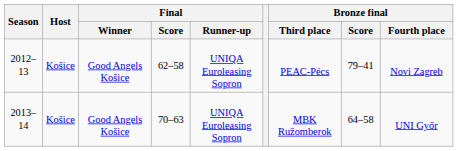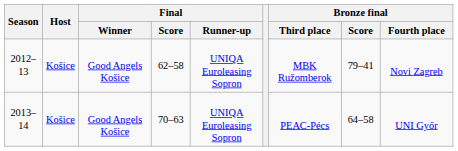2012–13 | Bronze final / Third place: PEAC-Pécs -> MBK Ružomberok
2013–14 | Bronze final / Third place: MBK Ružomberok -> PEAC-Pécs
